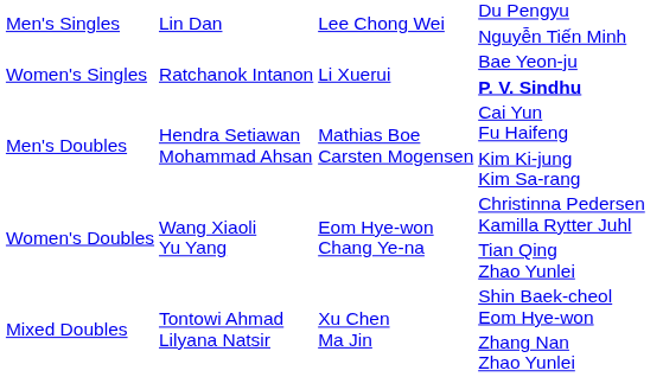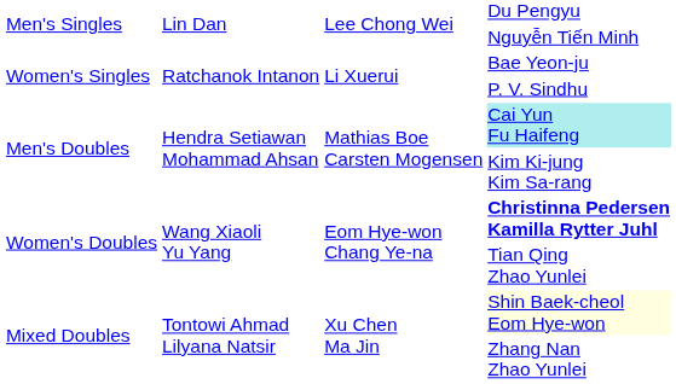P. V. Sindhu | column 4: bold -> normal
Cai Yun Fu Haifeng | column 4: no background -> paleturquoise background
Christinna Pedersen Kamilla Rytter Juhl | column 4: normal -> bold
Shin Baek-cheol Eom Hye-won | column 4: no background -> lightyellow background
